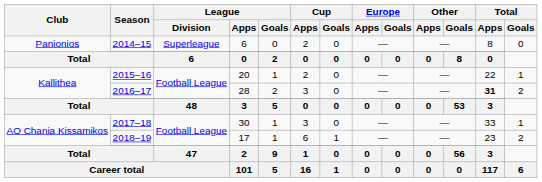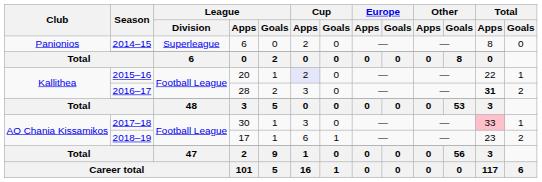2015–16 | Cup / Apps: no background -> lavender background
2017–18 | Total / Apps: no background -> pink background
